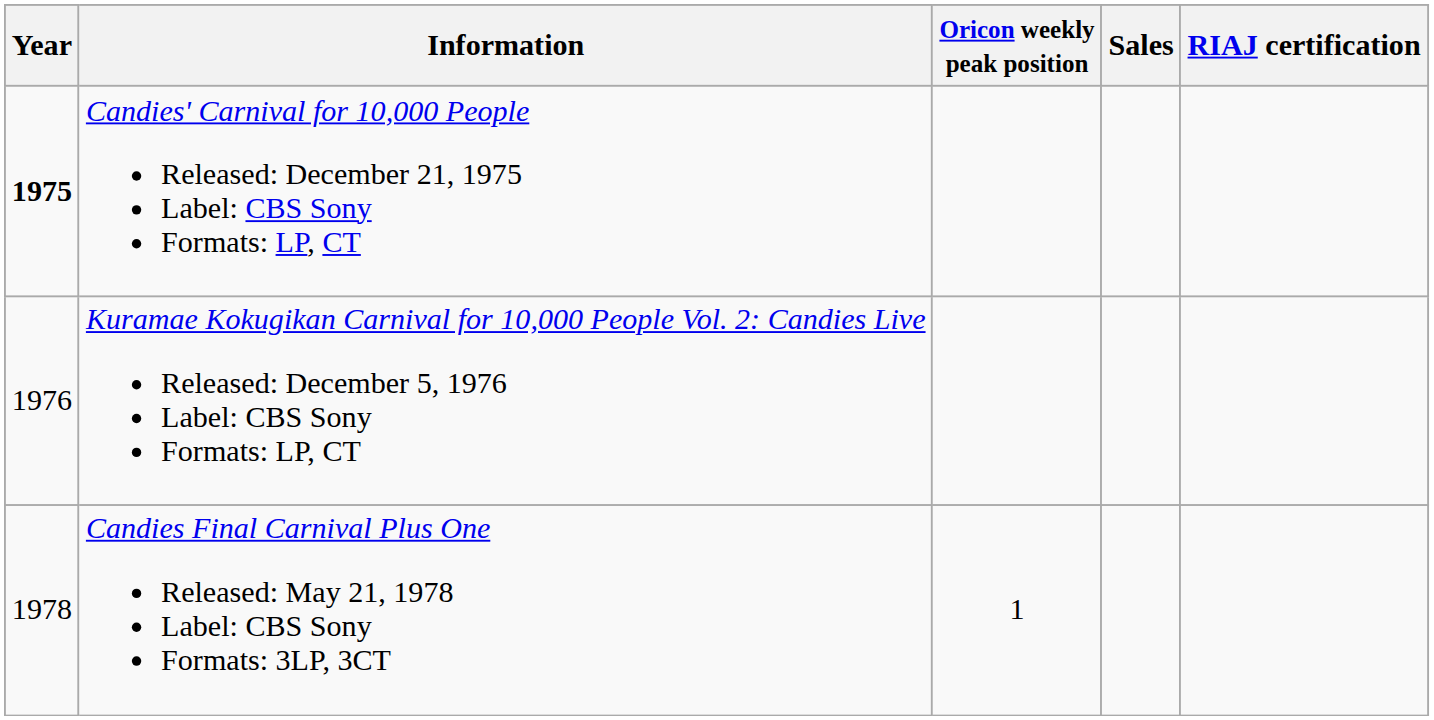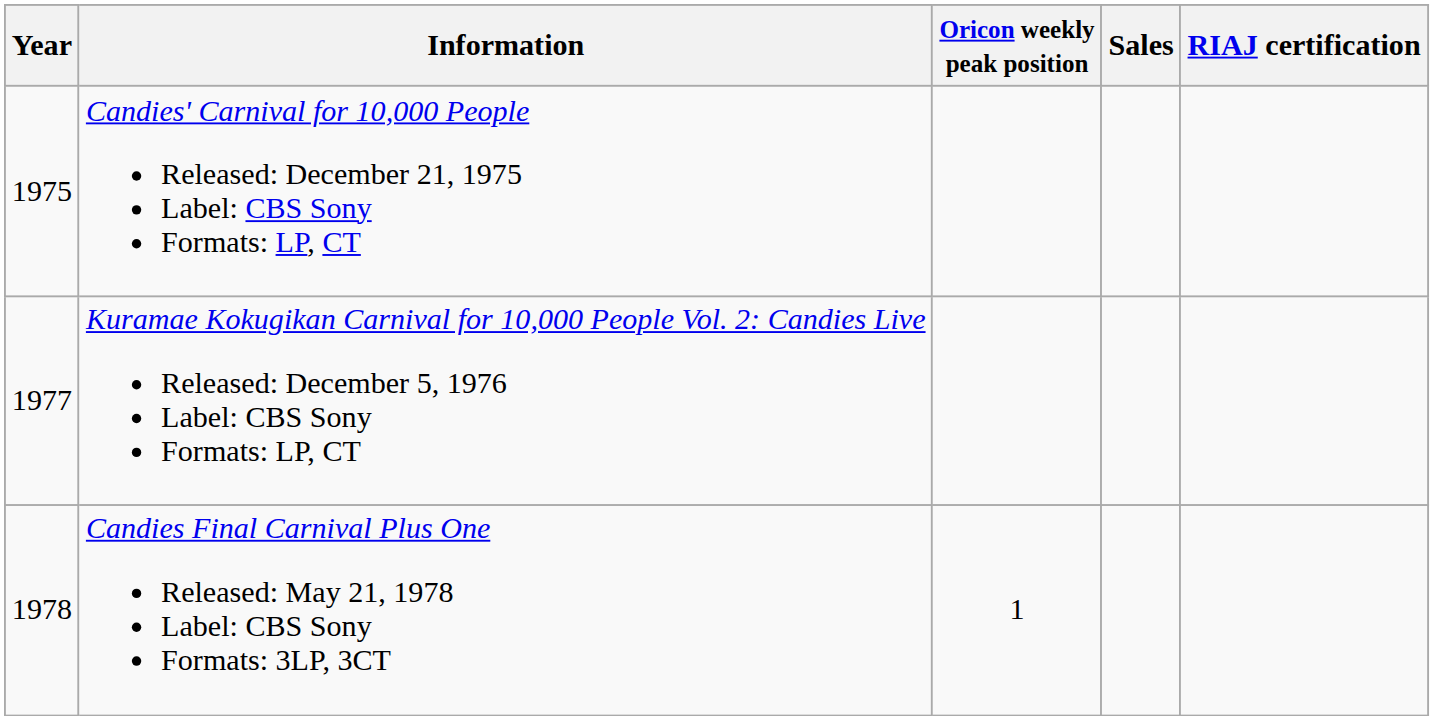row 2 | Year: bold -> normal
row 3 | Year: 1976 -> 1977
